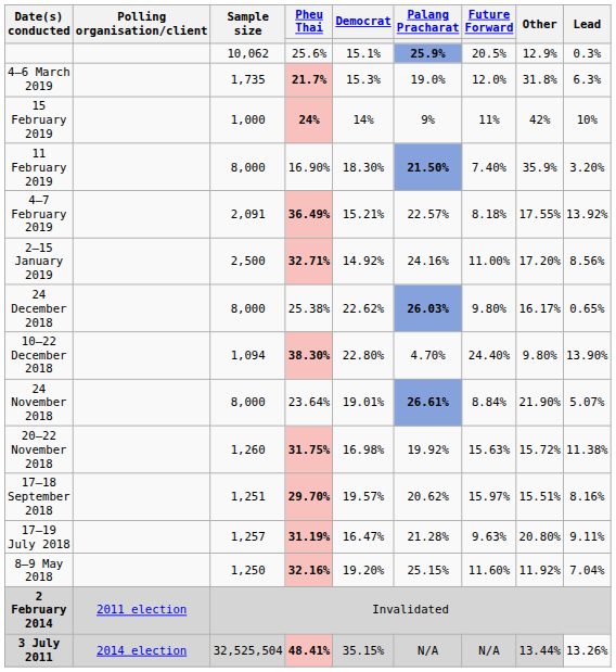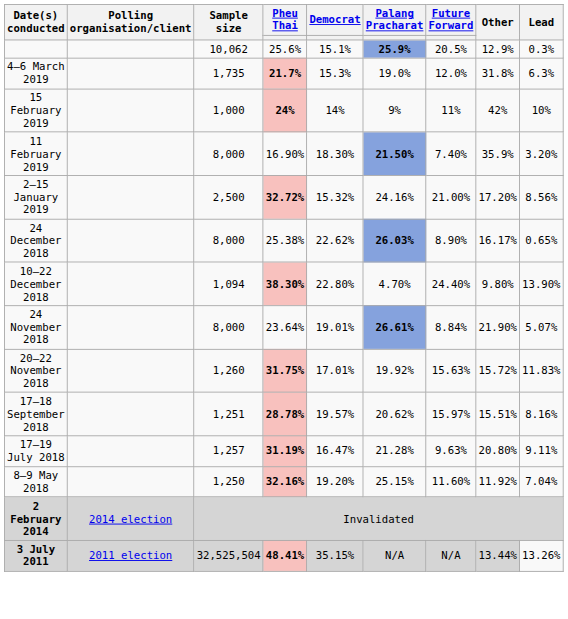- row: 4–7 February 2019 | 2,091 | 36.49% | 15.21% | 22.57% | 8.18% | 17.55% | 13.92%
2–15 January 2019 | Pheu Thai: 32.71% -> 32.72%
2–15 January 2019 | Democrat: 14.92% -> 15.32%
2–15 January 2019 | Future Forward: 11.00% -> 21.00%
24 December 2018 | Future Forward: 9.80% -> 8.90%
20–22 November 2018 | Democrat: 16.98% -> 17.01%
20–22 November 2018 | Lead: 11.38% -> 11.83%
17–18 September 2018 | Pheu Thai: 29.70% -> 28.78%
2 February 2014 | Polling organisation/client: 2011 election -> 2014 election
3 July 2011 | Polling organisation/client: 2014 election -> 2011 election
